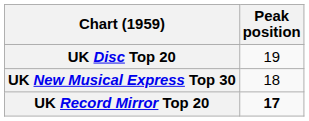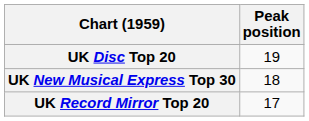UK Record Mirror Top 20 | Peak position: bold -> normal
